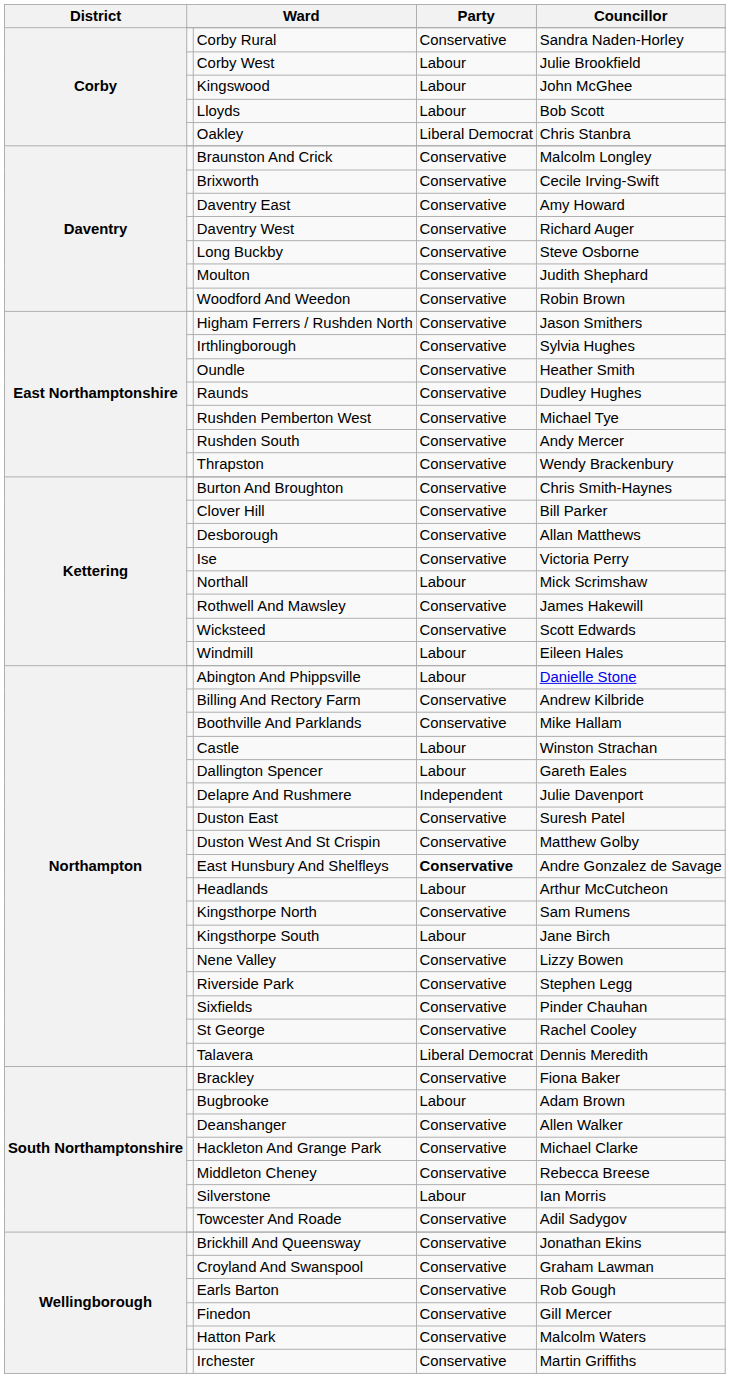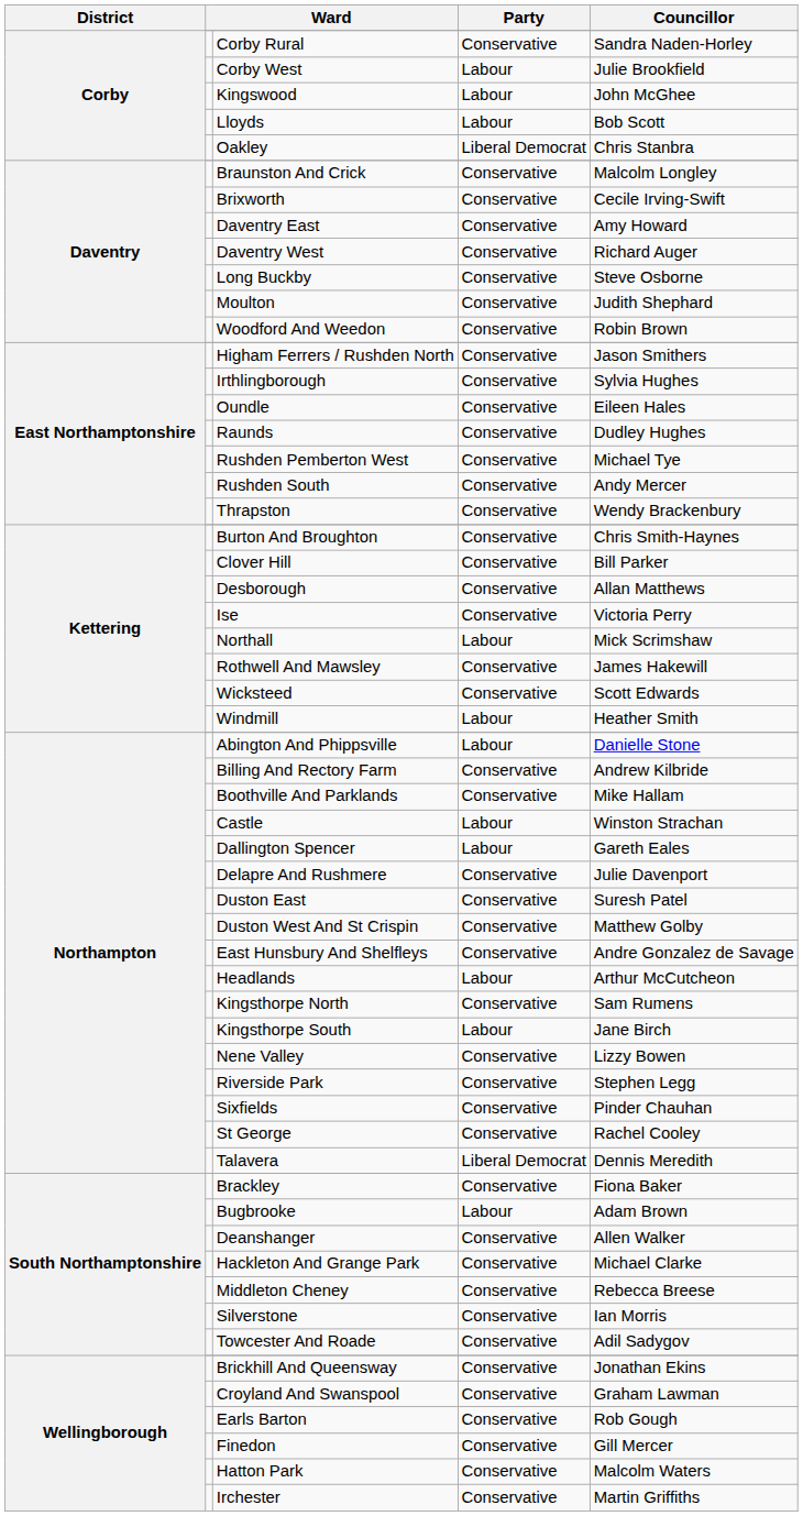Oundle | Councillor: Heather Smith -> Eileen Hales
Windmill | Councillor: Eileen Hales -> Heather Smith
Delapre And Rushmere | Party: Independent -> Conservative
East Hunsbury And Shelfleys | Party: bold -> normal
Silverstone | Party: Labour -> Conservative
